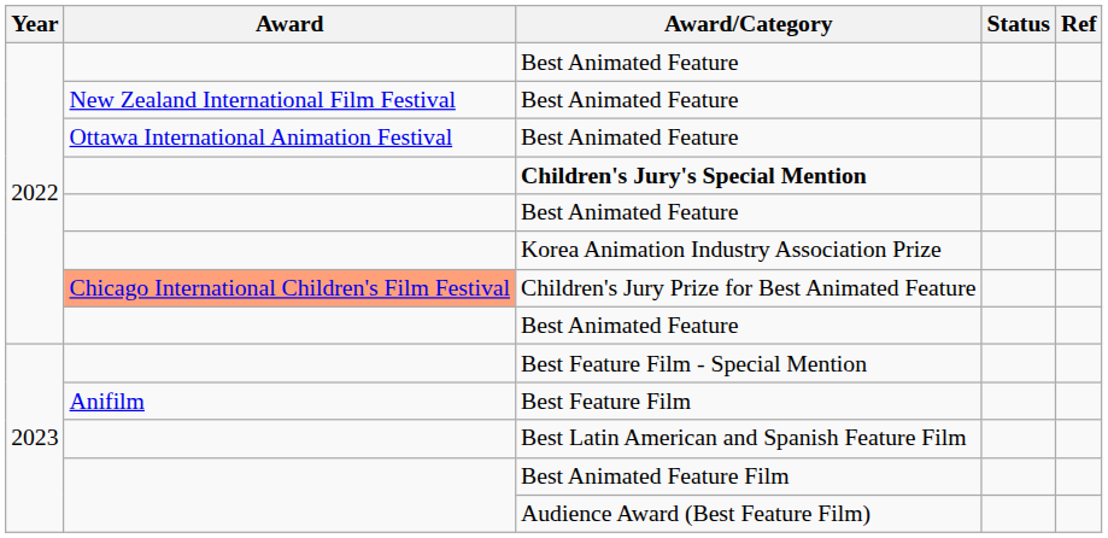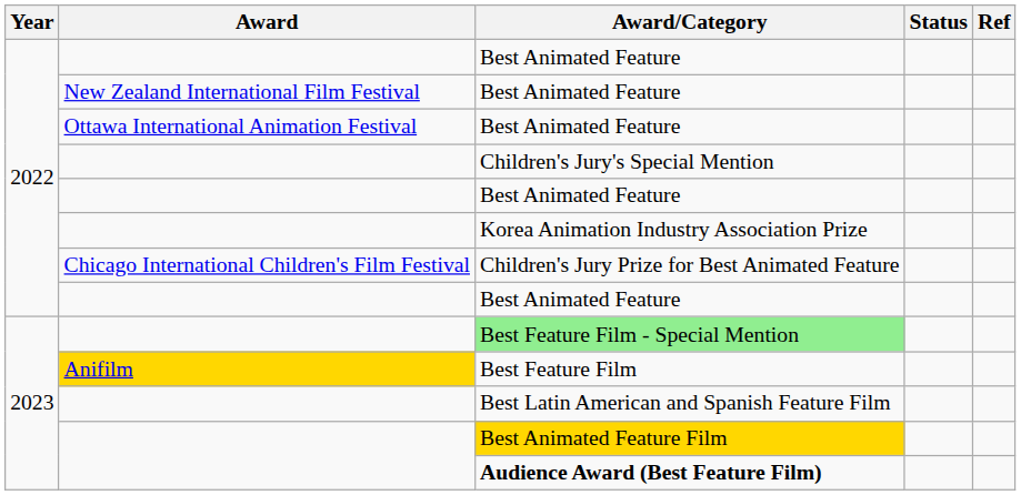Children's Jury's Special Mention | Award/Category: bold -> normal
Children's Jury Prize for Best Animated Feature | Award: lightsalmon background -> no background
Best Feature Film - Special Mention | Award/Category: no background -> lightgreen background
Best Feature Film | Award: no background -> gold background
Best Animated Feature Film | Award/Category: no background -> gold background
Audience Award (Best Feature Film) | Award/Category: normal -> bold
